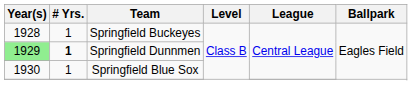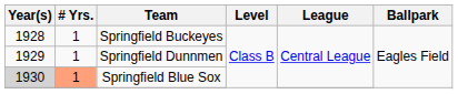Springfield Dunnmen | Year(s): lightgreen background -> no background
Springfield Dunnmen | # Yrs.: bold -> normal
Springfield Blue Sox | Year(s): no background -> lightgrey background
Springfield Blue Sox | # Yrs.: no background -> lightsalmon background
